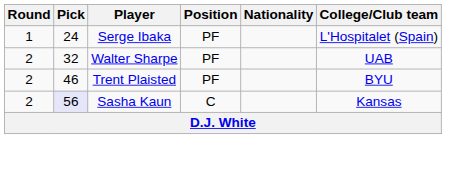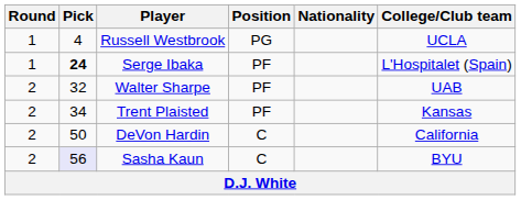+ row: 1 | 4 | Russell Westbrook | PG | UCLA
Serge Ibaka | Pick: normal -> bold
Trent Plaisted | Pick: 46 -> 34
Trent Plaisted | College/Club team: BYU -> Kansas
+ row: 2 | 50 | DeVon Hardin | C | California
Sasha Kaun | College/Club team: Kansas -> BYU
